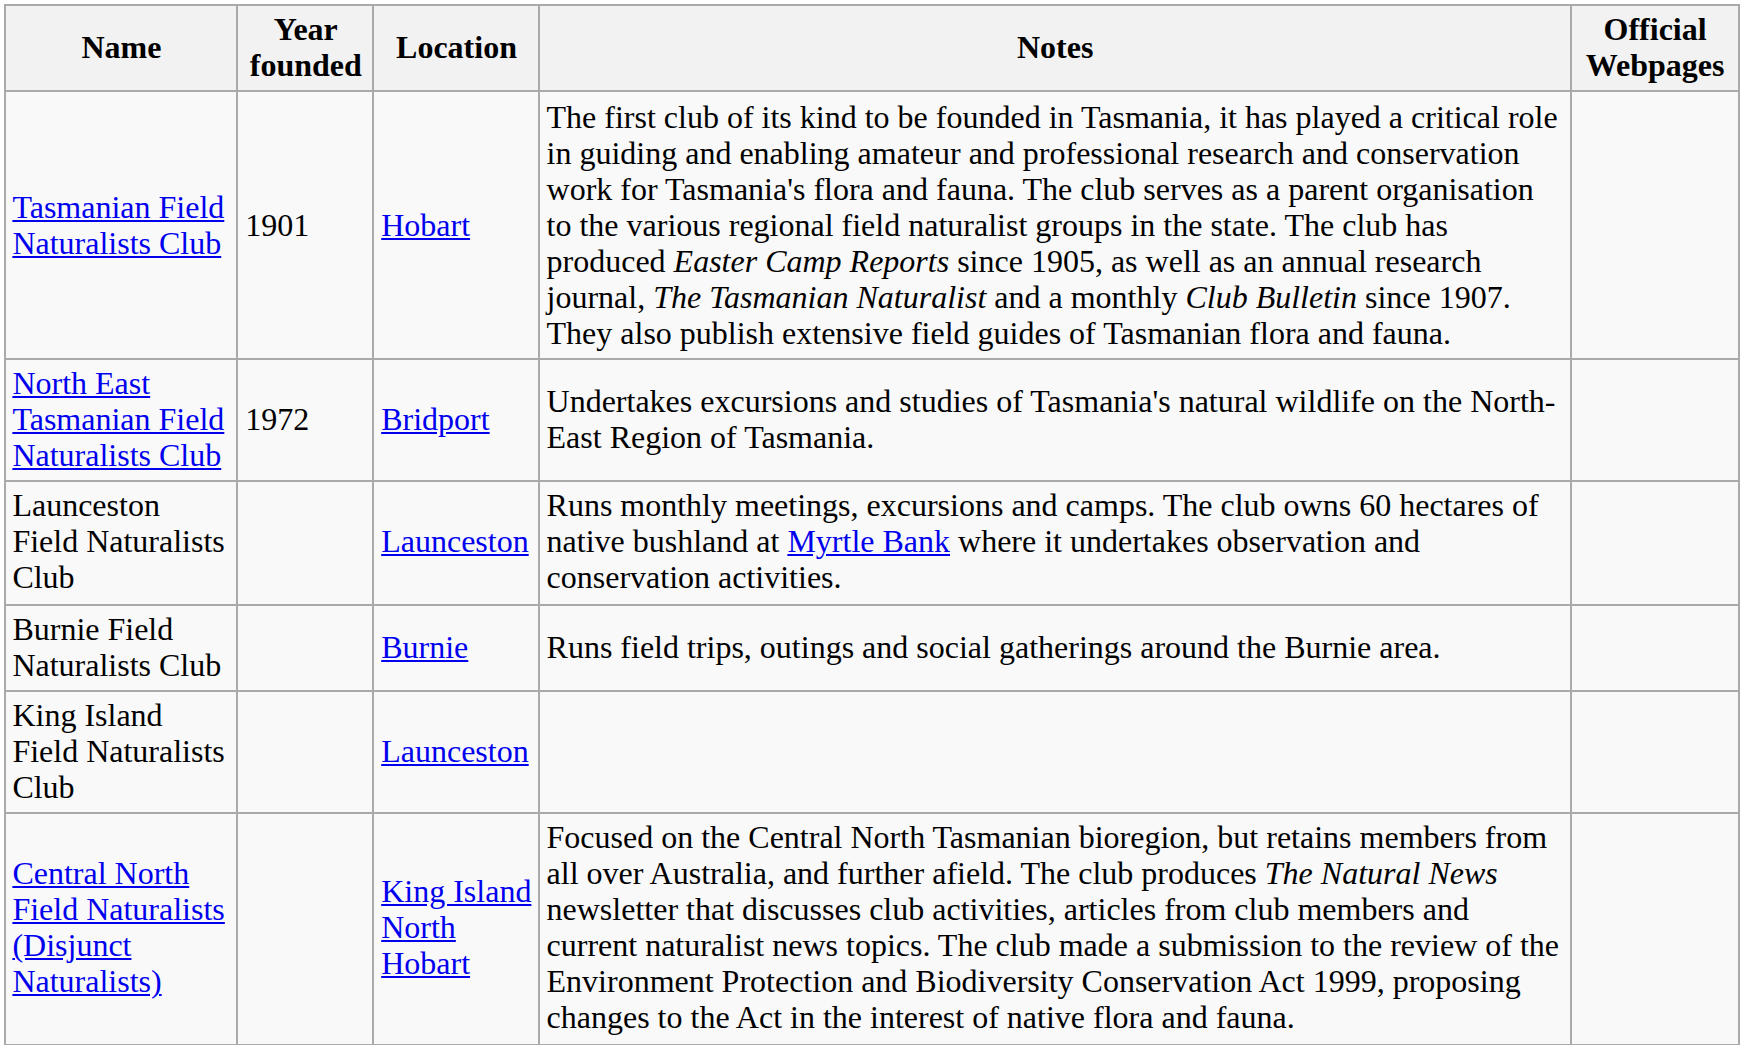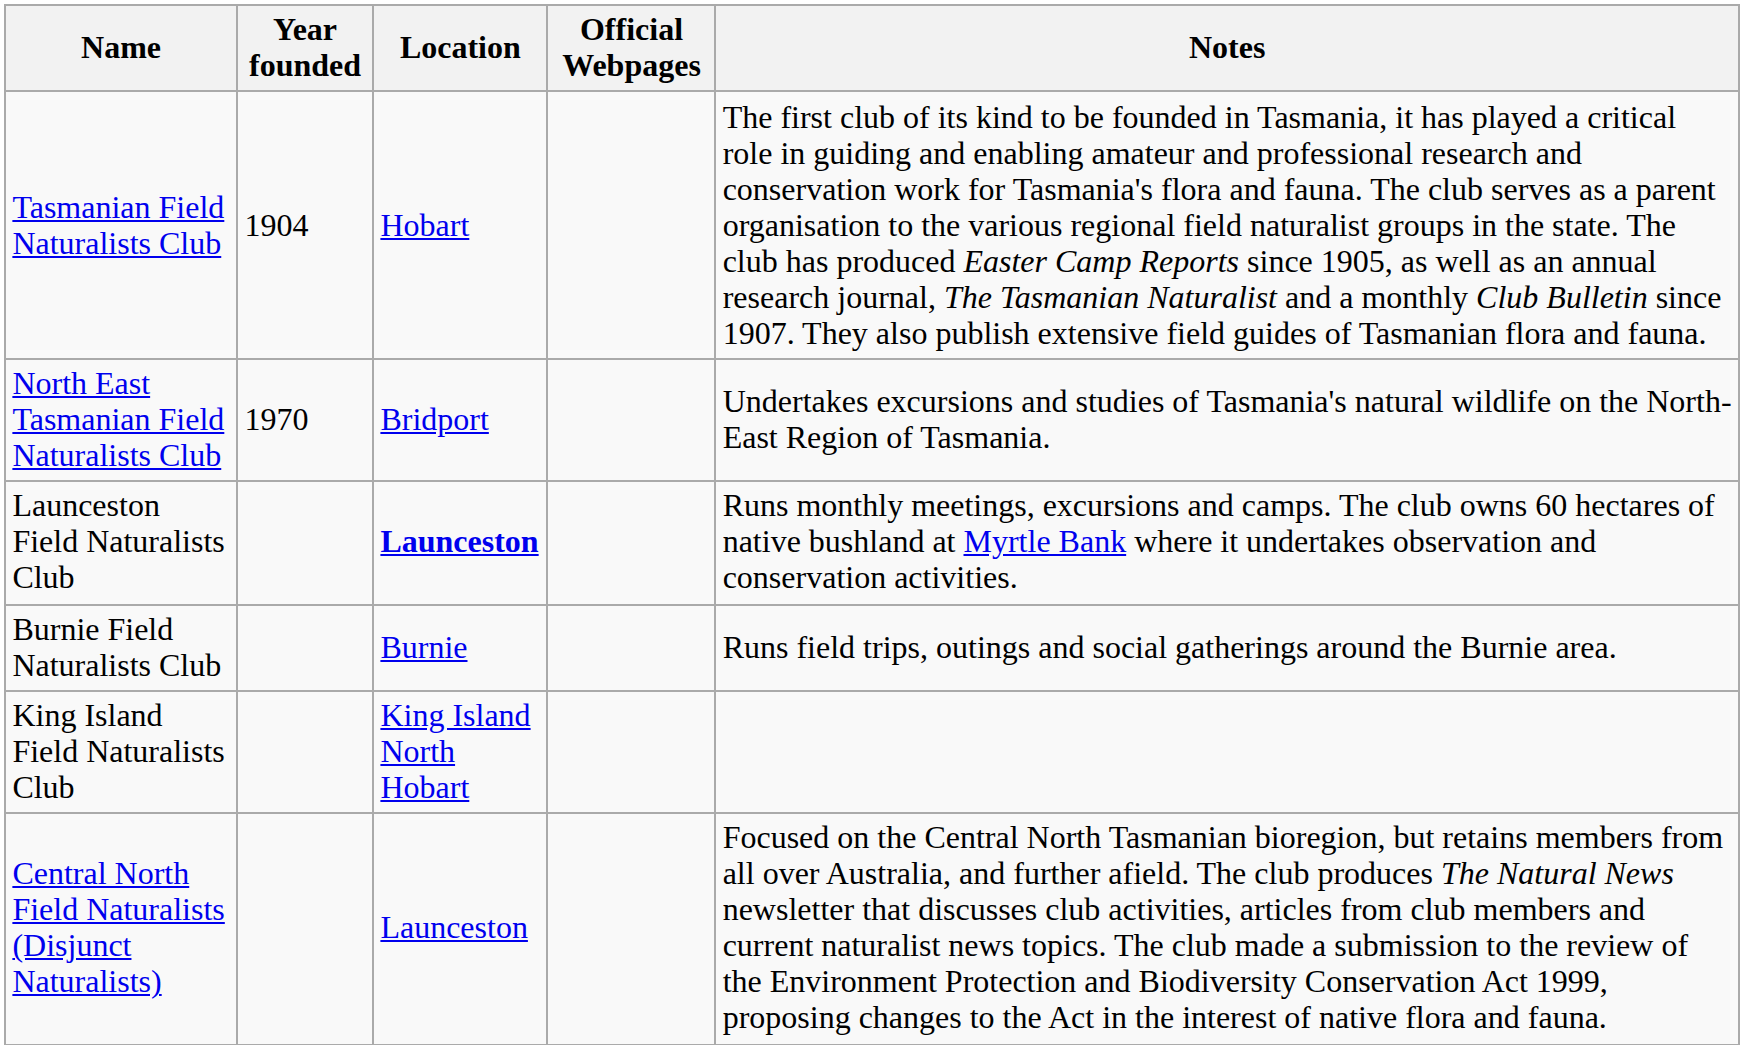columns swapped: Notes <-> Official Webpages
Tasmanian Field Naturalists Club | Year founded: 1901 -> 1904
North East Tasmanian Field Naturalists Club | Year founded: 1972 -> 1970
Launceston Field Naturalists Club | Location: normal -> bold
King Island Field Naturalists Club | Location: Launceston -> King Island North Hobart
Central North Field Naturalists (Disjunct Naturalists) | Location: King Island North Hobart -> Launceston
